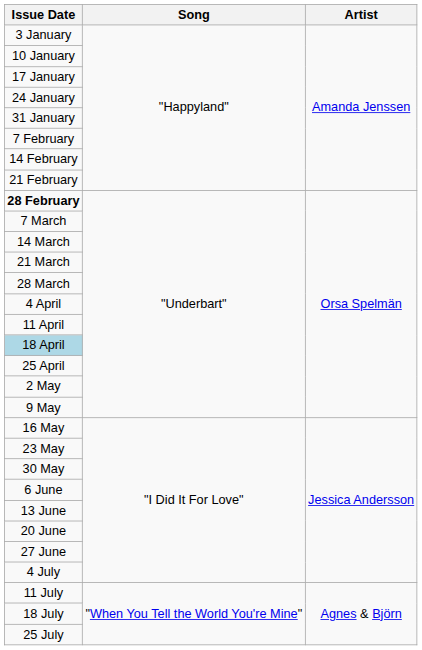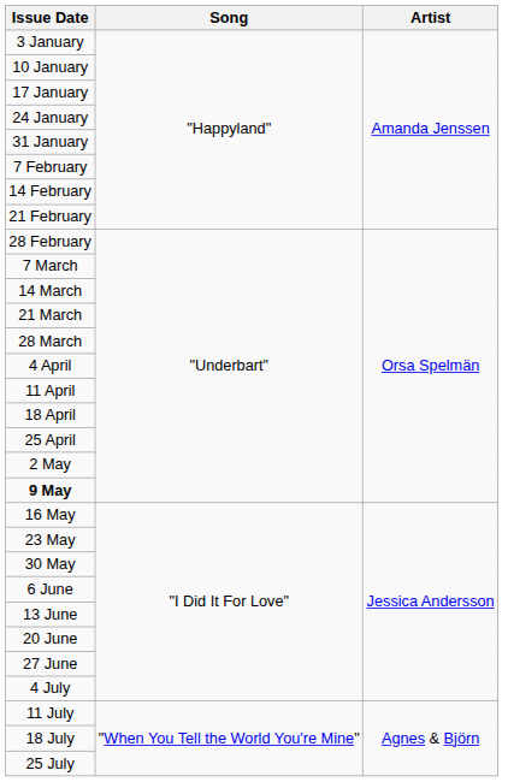28 February | Issue Date: bold -> normal
18 April | Issue Date: lightblue background -> no background
9 May | Issue Date: normal -> bold
